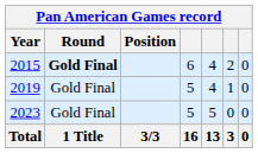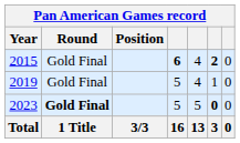2015 | Round: bold -> normal
2015 | column 4: normal -> bold
2015 | column 6: normal -> bold
2023 | Round: normal -> bold
2023 | column 6: normal -> bold
